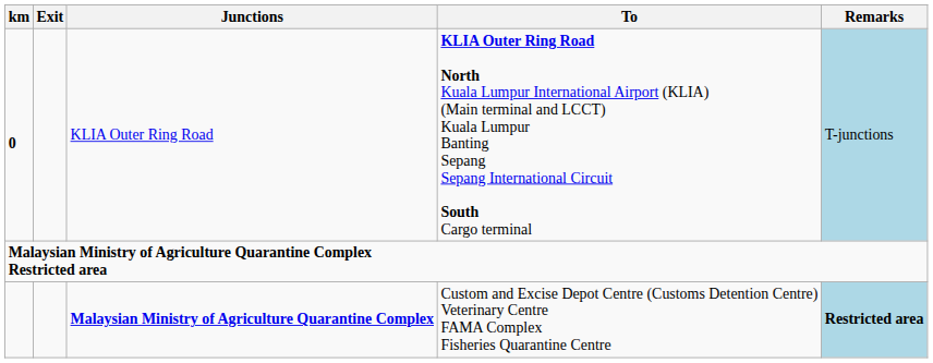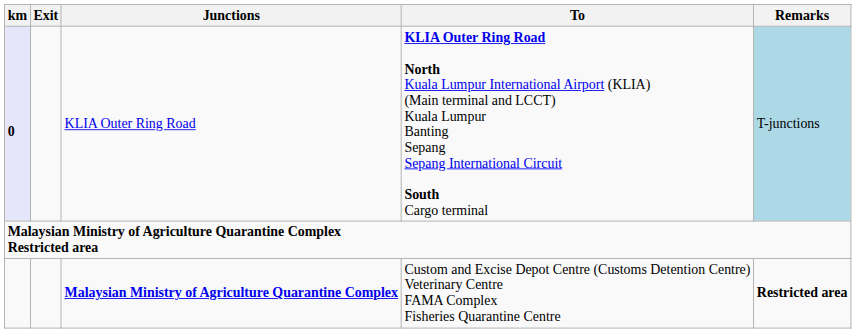KLIA Outer Ring Road | km: no background -> lavender background
Malaysian Ministry of Agriculture Quarantine Complex | Remarks: lightblue background -> no background
